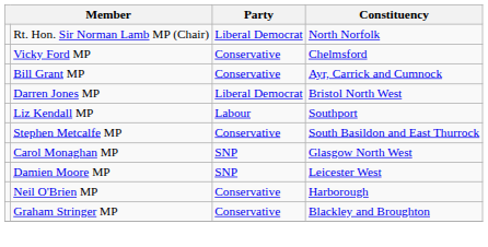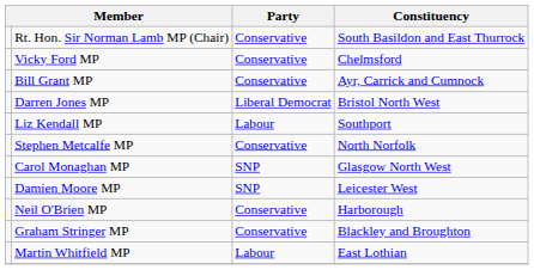Rt. Hon. Sir Norman Lamb MP (Chair) | Party: Liberal Democrat -> Conservative
Rt. Hon. Sir Norman Lamb MP (Chair) | Constituency: North Norfolk -> South Basildon and East Thurrock
Stephen Metcalfe MP | Constituency: South Basildon and East Thurrock -> North Norfolk
+ row: Martin Whitfield MP | Labour | East Lothian
